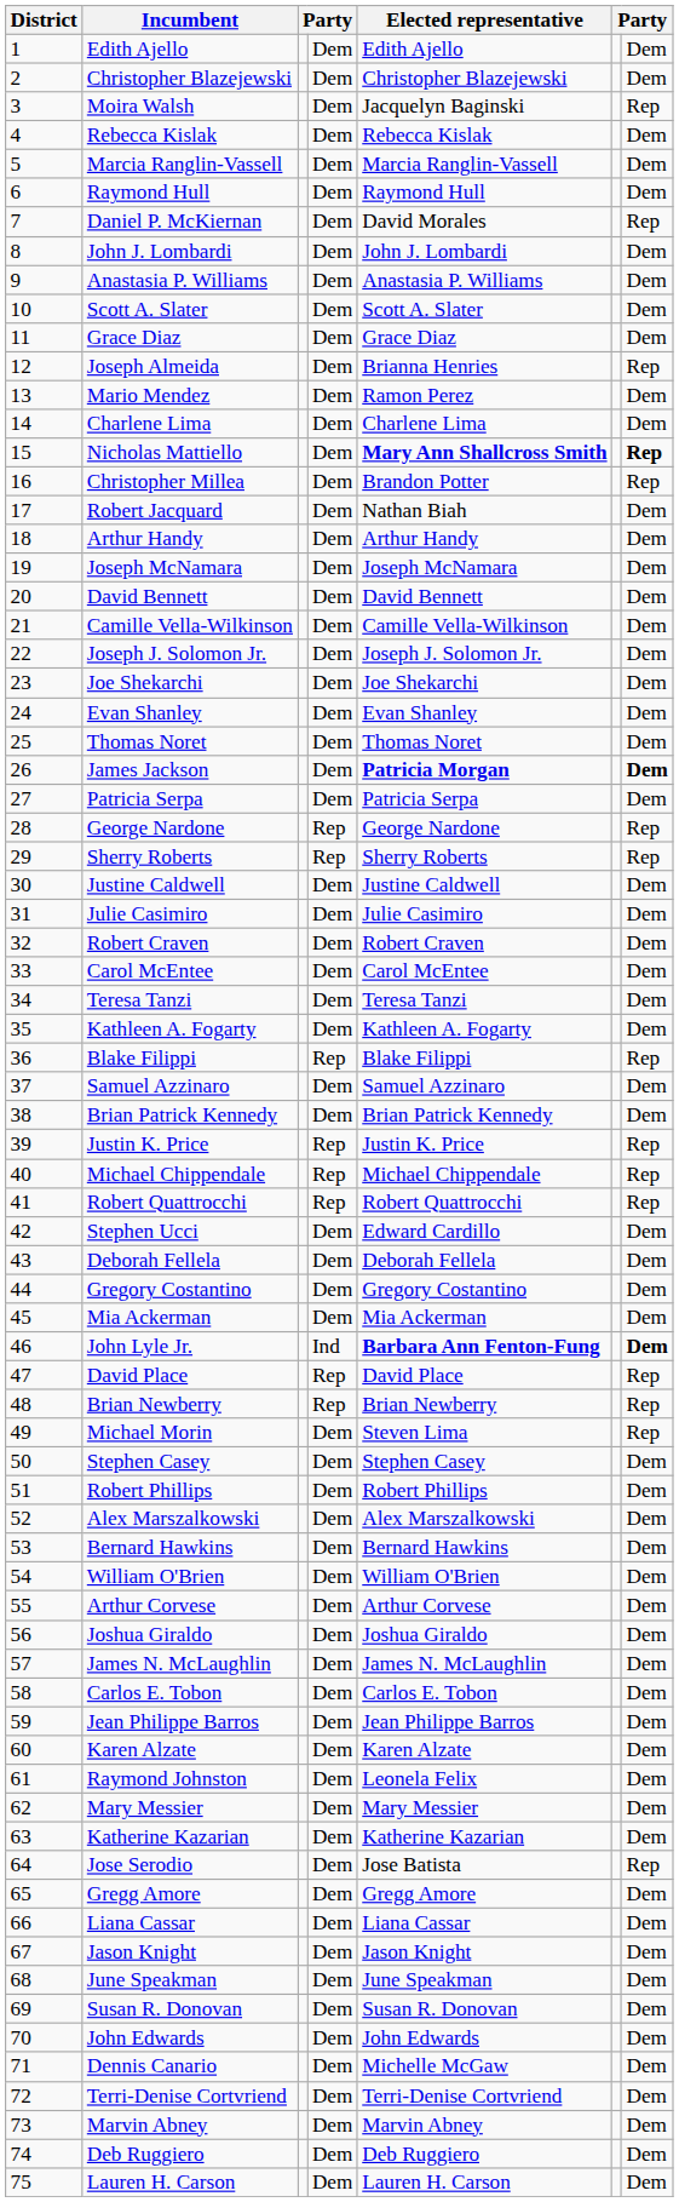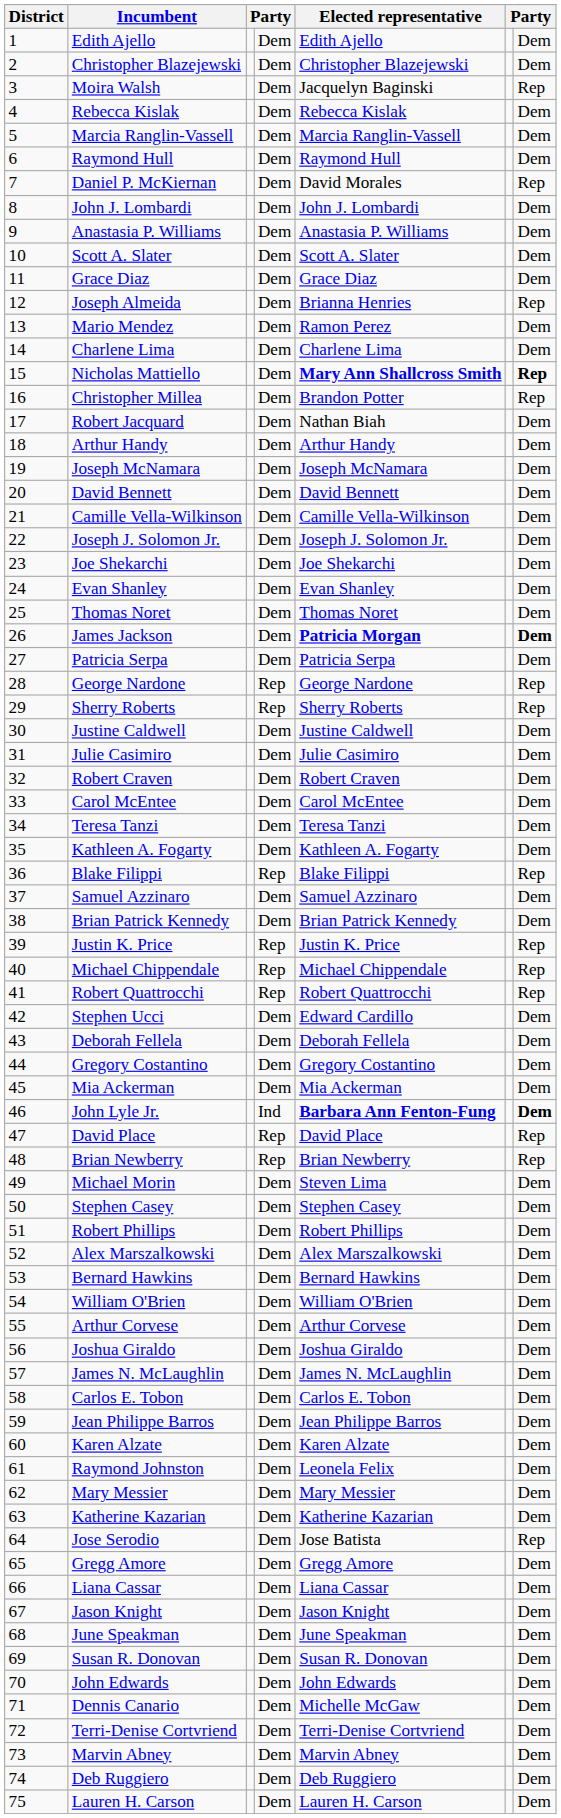Michael Morin | column 7: Rep -> Dem
